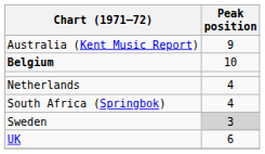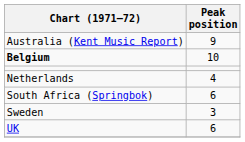row 6 | Peak position: 4 -> 6
row 7 | Peak position: lightgrey background -> no background
